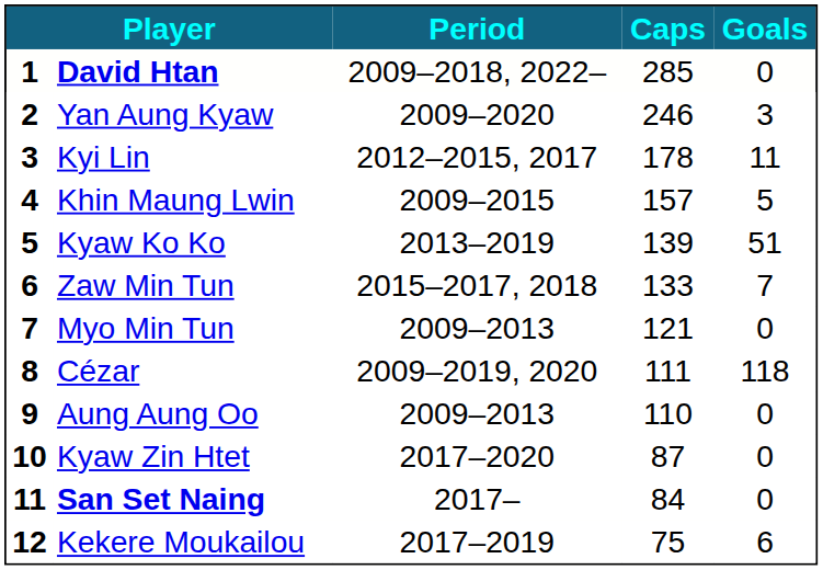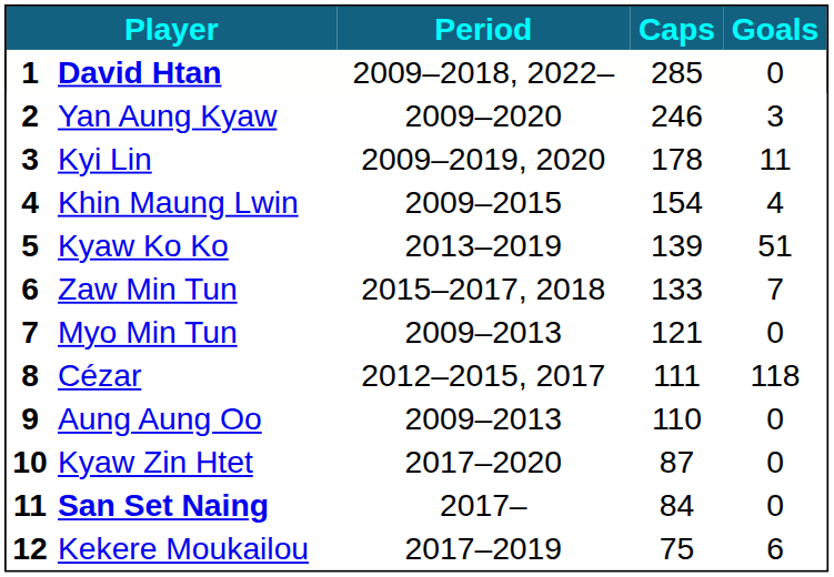Kyi Lin | Period: 2012–2015, 2017 -> 2009–2019, 2020
Khin Maung Lwin | Caps: 157 -> 154
Khin Maung Lwin | Goals: 5 -> 4
Cézar | Period: 2009–2019, 2020 -> 2012–2015, 2017
